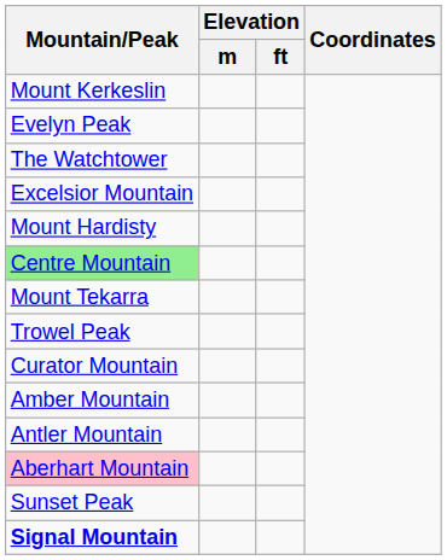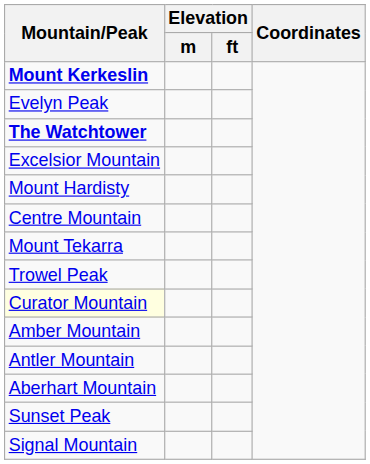Mount Kerkeslin | Mountain/Peak: normal -> bold
The Watchtower | Mountain/Peak: normal -> bold
Centre Mountain | Mountain/Peak: lightgreen background -> no background
Curator Mountain | Mountain/Peak: no background -> lightyellow background
Aberhart Mountain | Mountain/Peak: pink background -> no background
Signal Mountain | Mountain/Peak: bold -> normal
